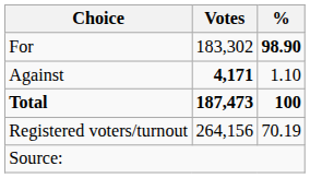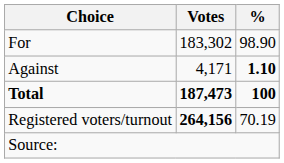For | %: bold -> normal
Against | Votes: bold -> normal
Against | %: normal -> bold
Registered voters/turnout | Votes: normal -> bold
